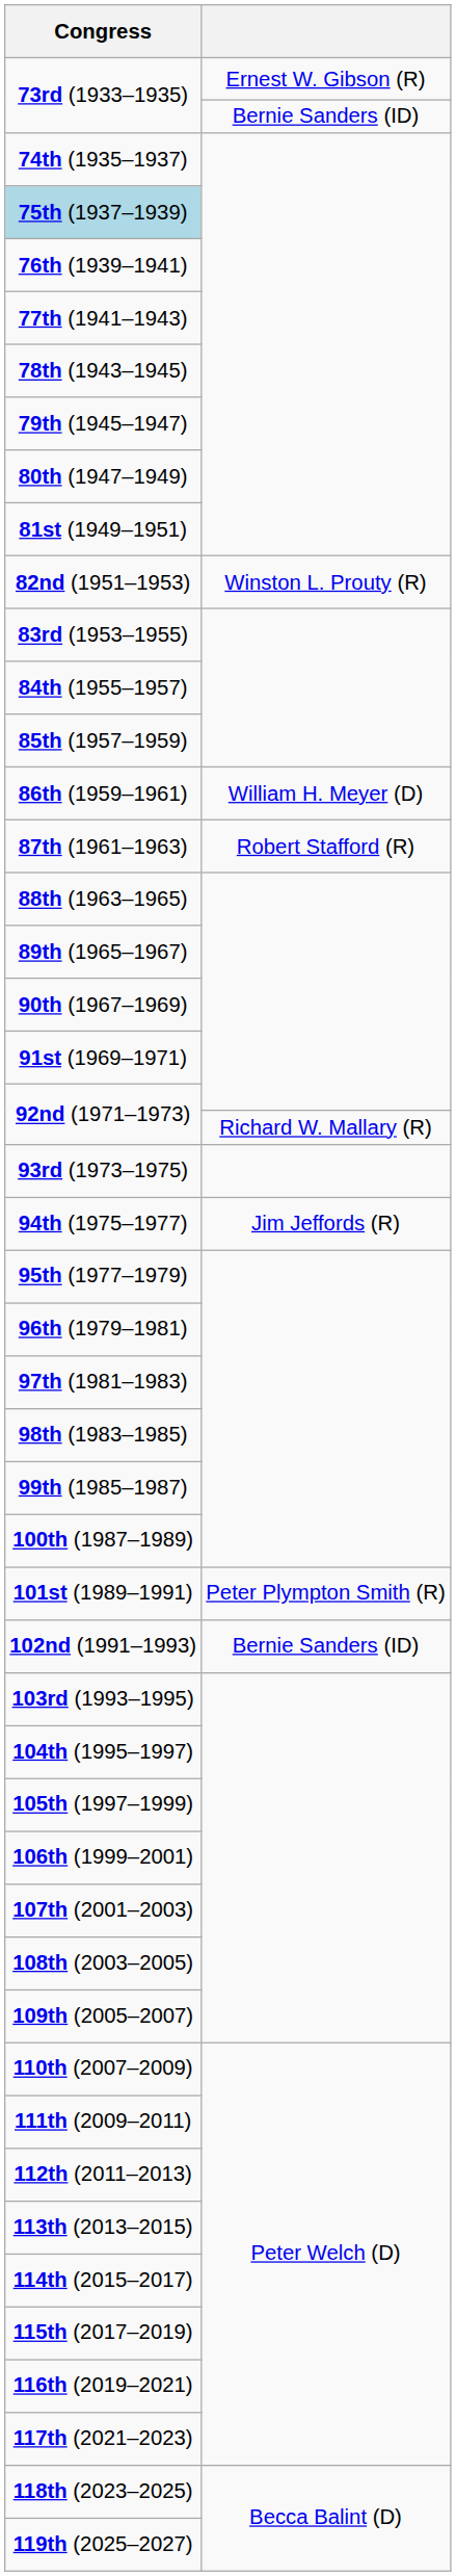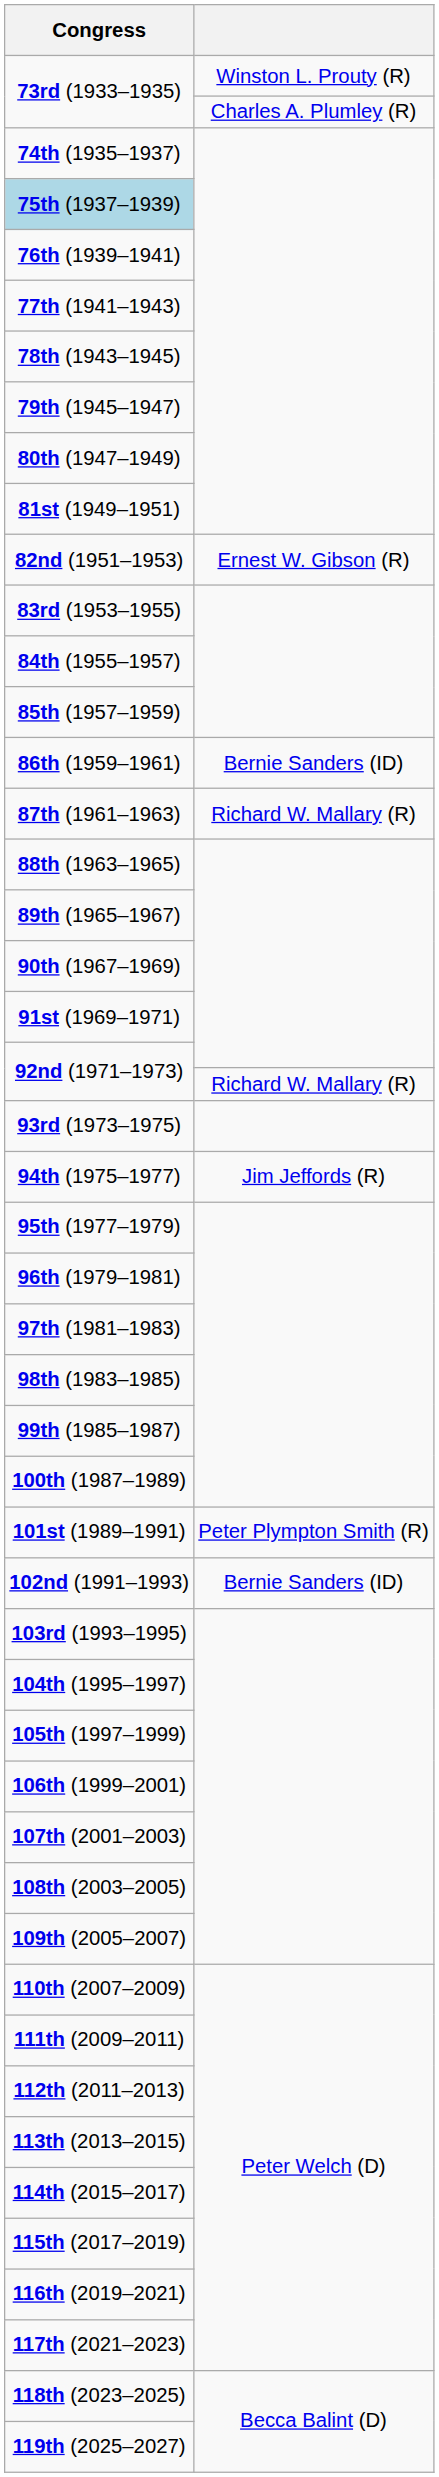row 2 | column 2: Ernest W. Gibson (R) -> Winston L. Prouty (R)
row 3 | column 2: Bernie Sanders (ID) -> Charles A. Plumley (R)
row 12 | column 2: Winston L. Prouty (R) -> Ernest W. Gibson (R)
row 16 | column 2: William H. Meyer (D) -> Bernie Sanders (ID)
row 17 | column 2: Robert Stafford (R) -> Richard W. Mallary (R)
